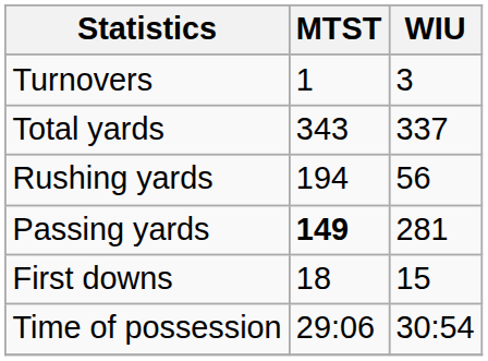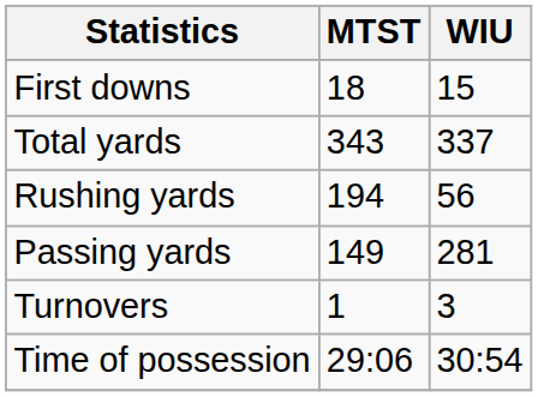rows swapped: First downs <-> Turnovers
Passing yards | MTST: bold -> normal
